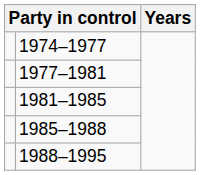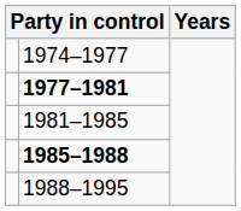1977–1981 | column 2: normal -> bold
1985–1988 | column 2: normal -> bold
